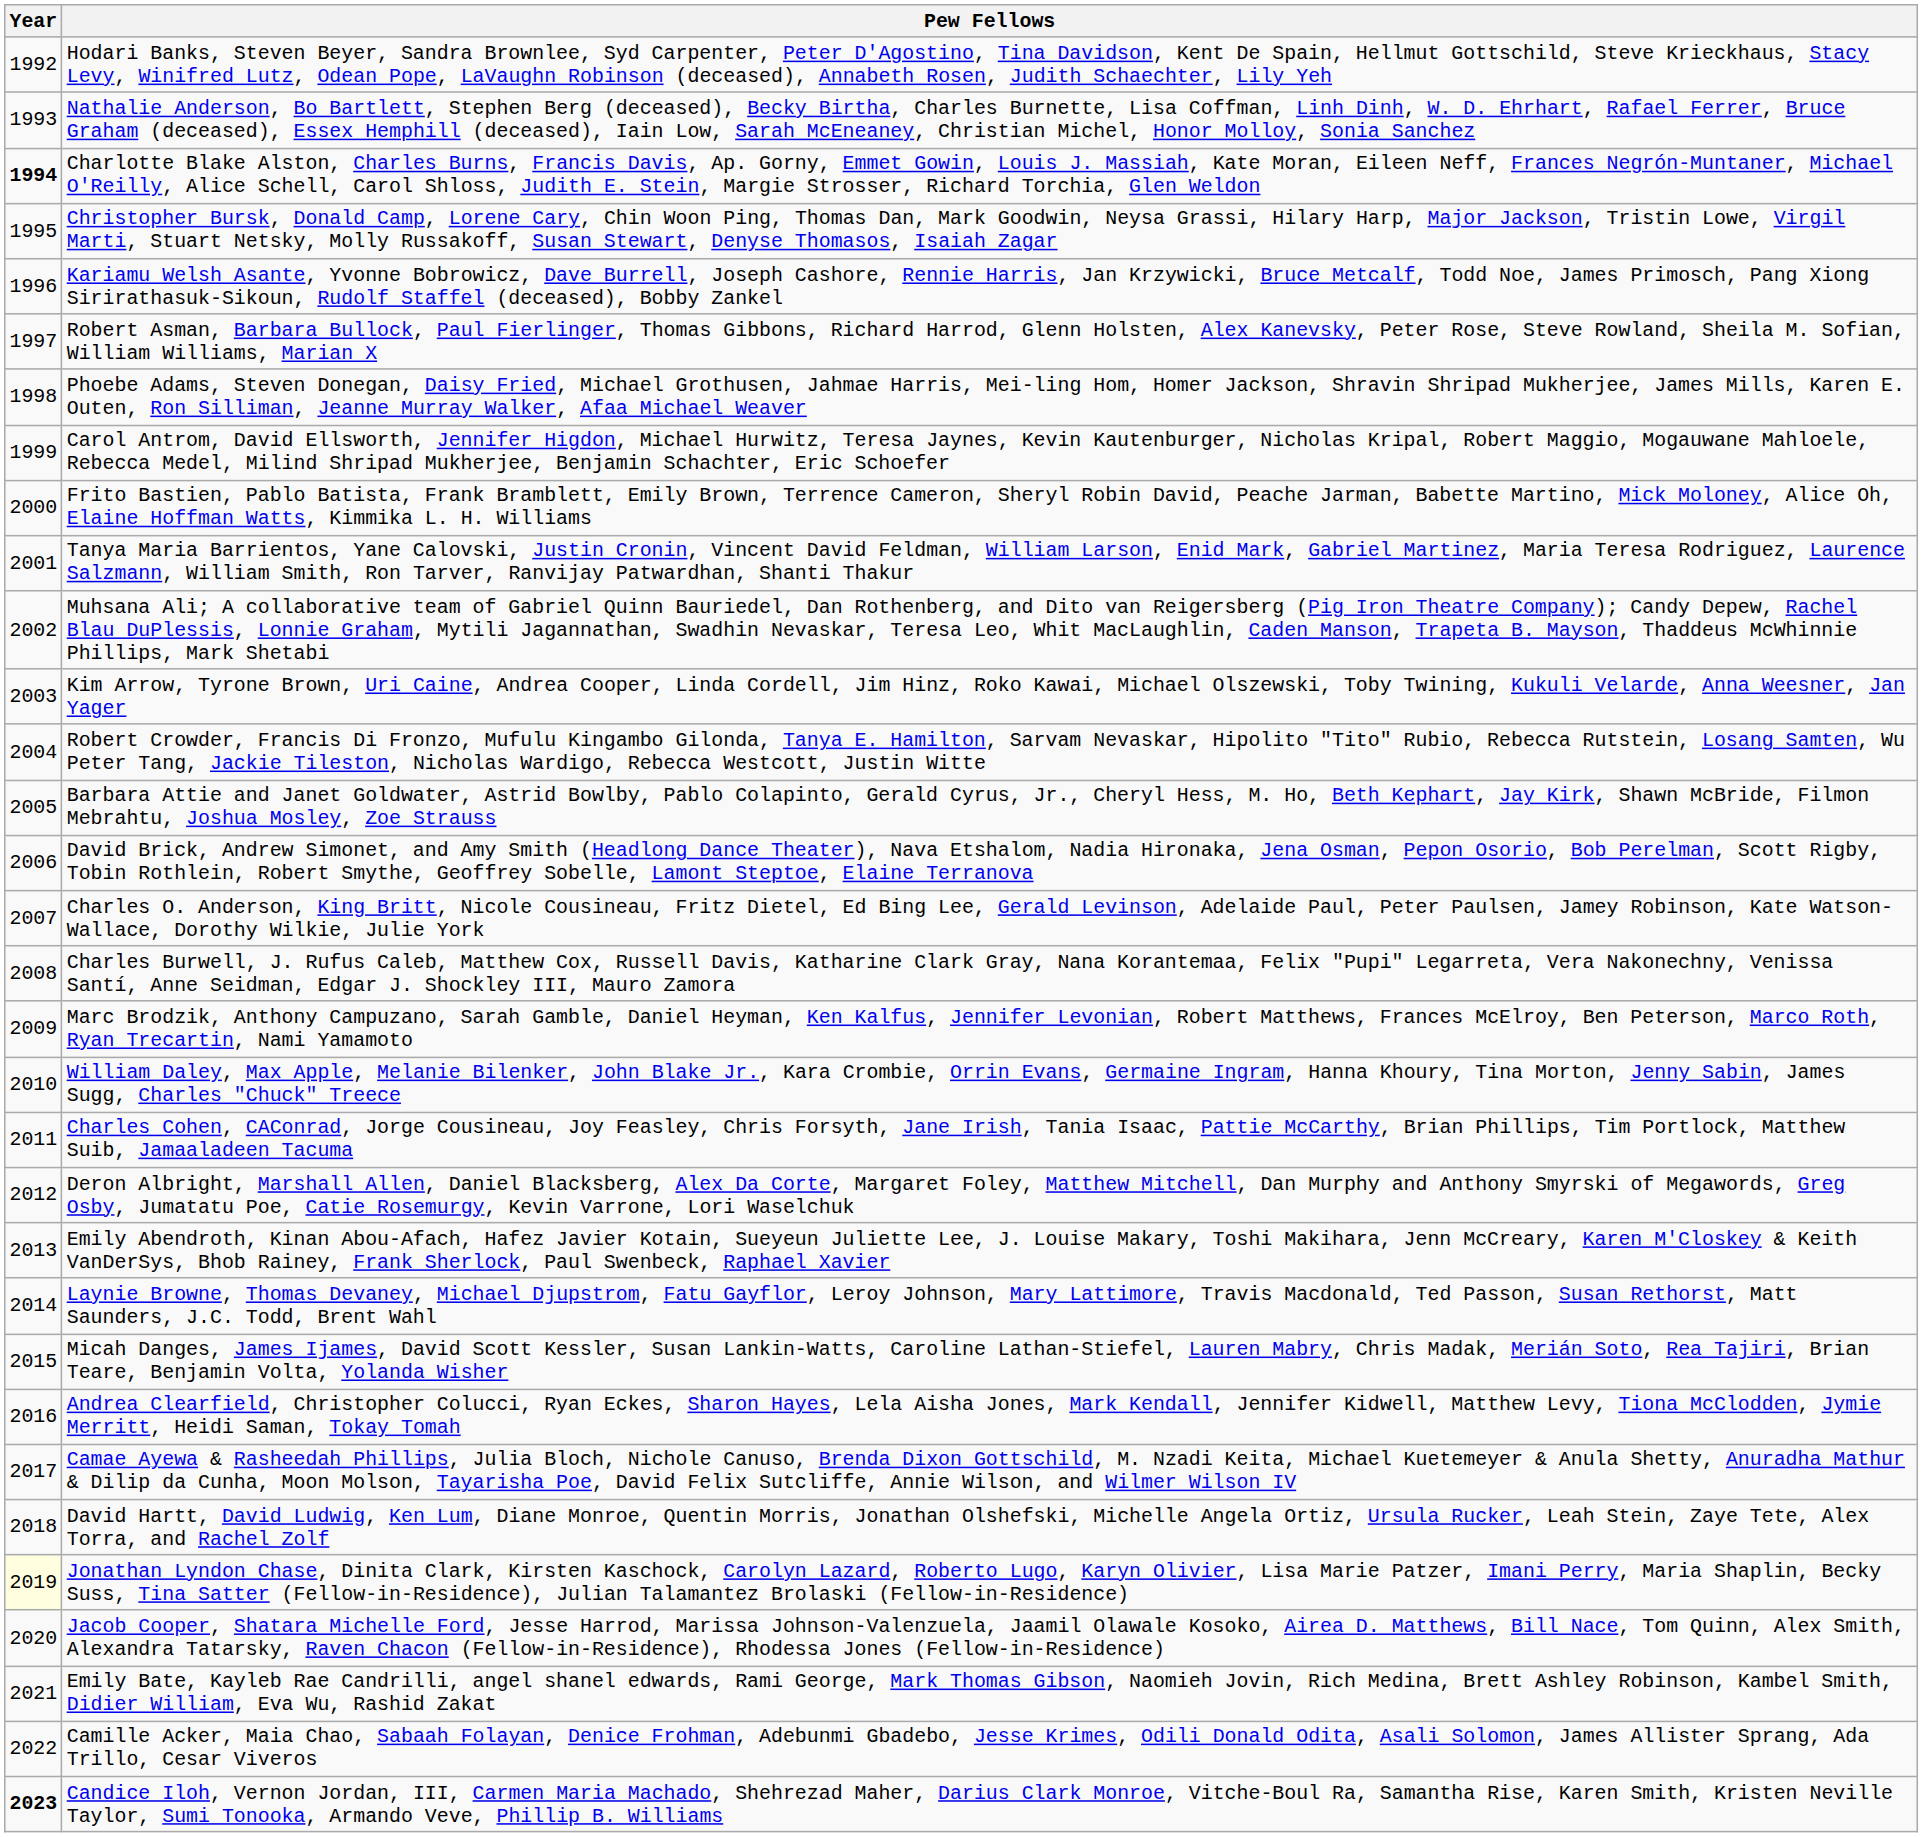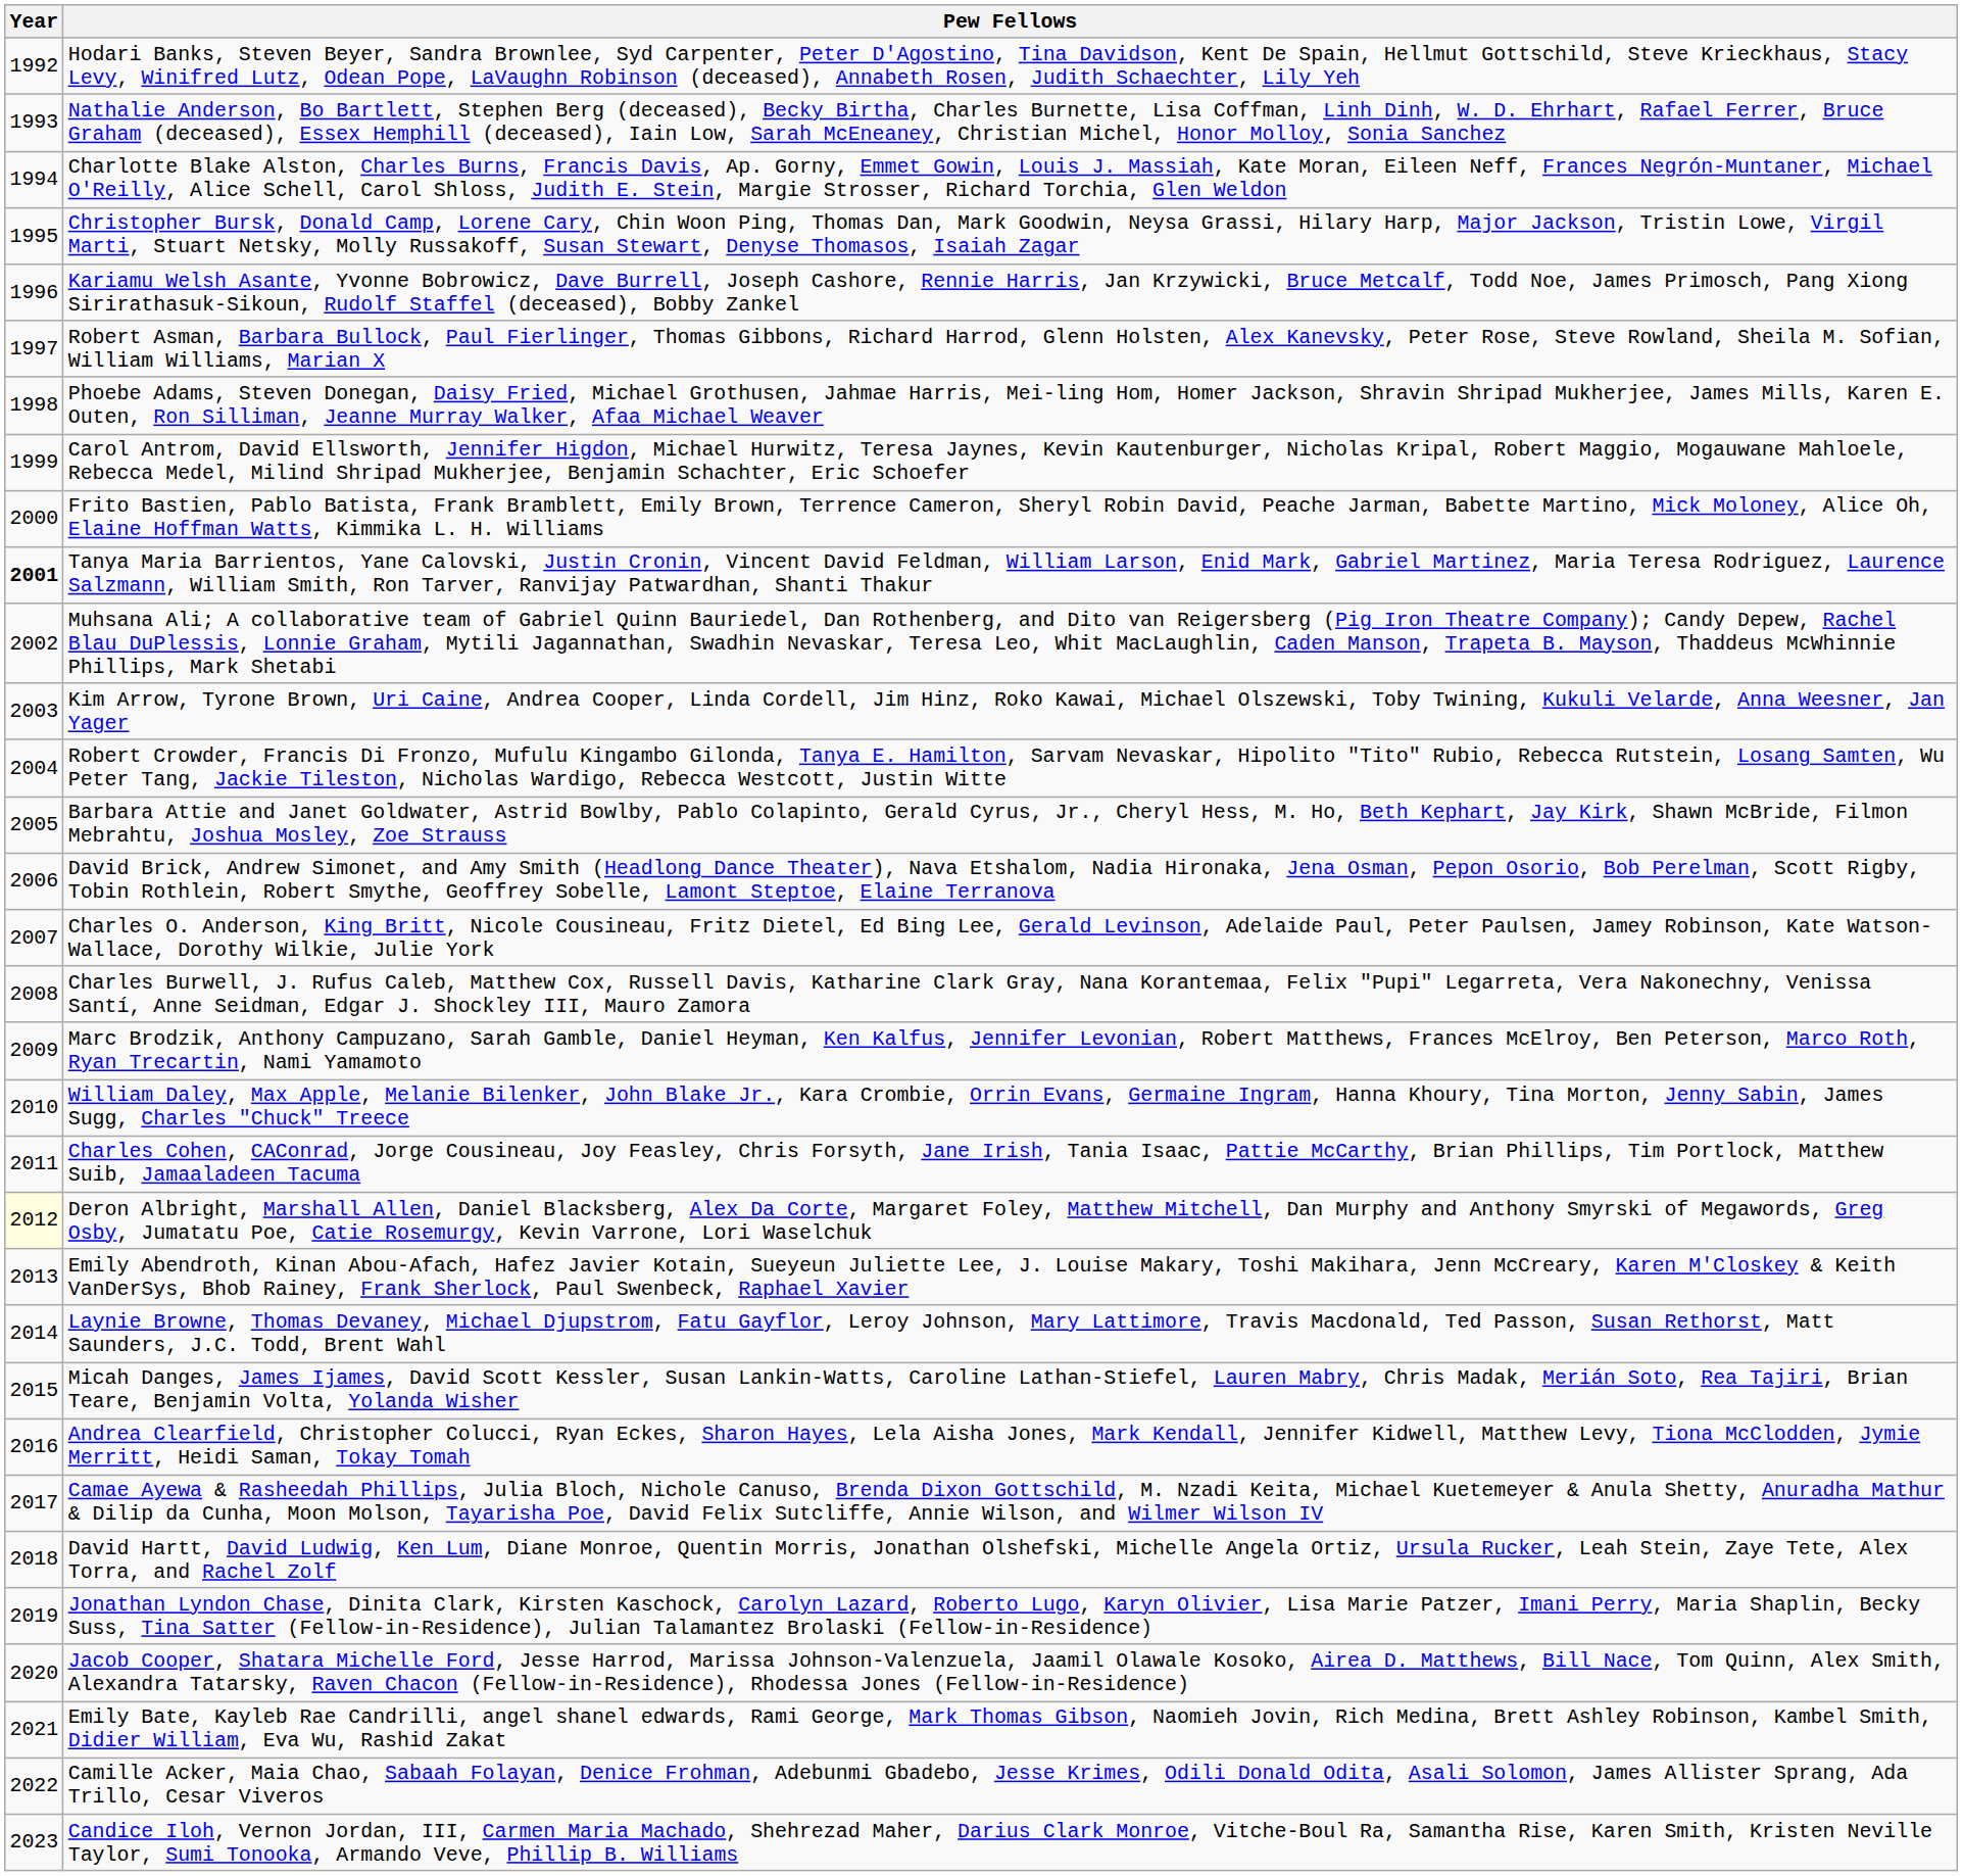row 4 | Year: bold -> normal
row 11 | Year: normal -> bold
row 22 | Year: no background -> lightyellow background
row 29 | Year: lightyellow background -> no background
row 33 | Year: bold -> normal
